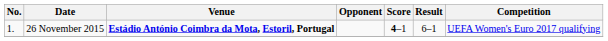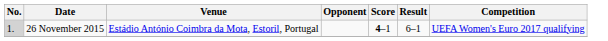26 November 2015 | No.: no background -> lightgrey background
26 November 2015 | Venue: bold -> normal
